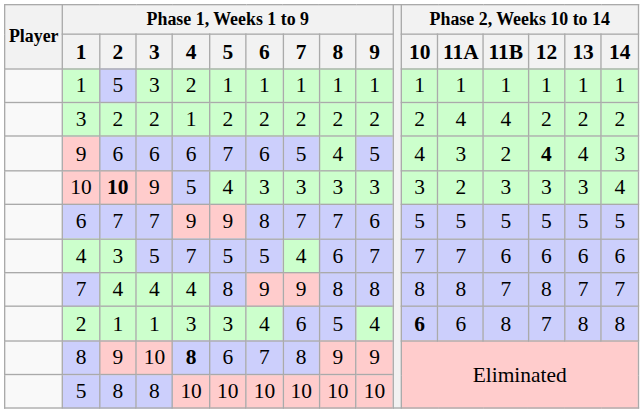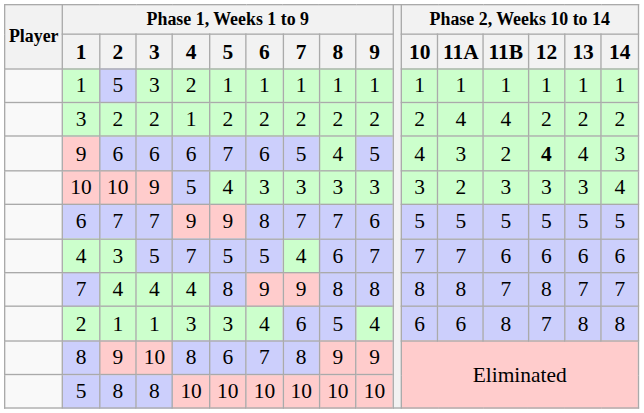row 6 | Phase 1, Weeks 1 to 9 / 2: bold -> normal
row 10 | Phase 2, Weeks 10 to 14 / 10: bold -> normal
row 11 | Phase 1, Weeks 1 to 9 / 4: bold -> normal
